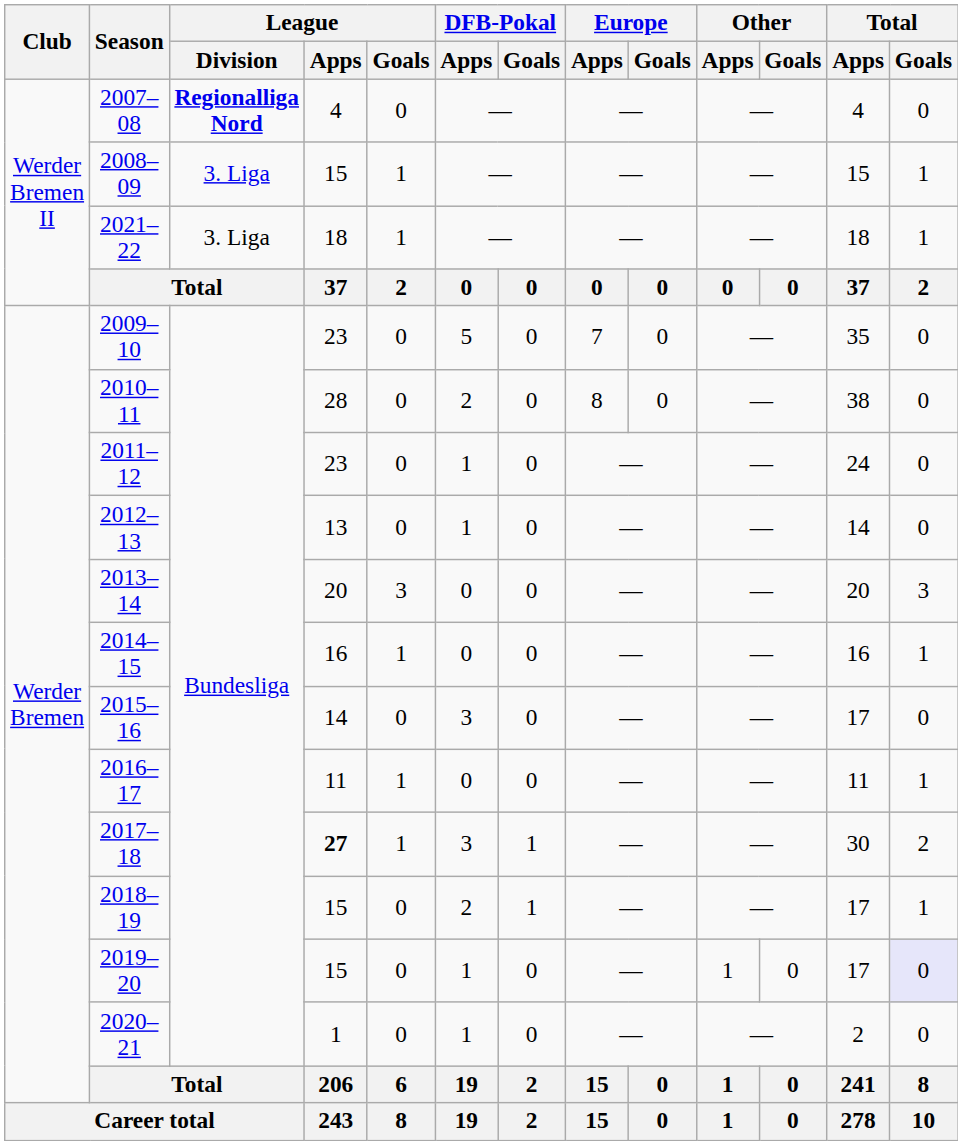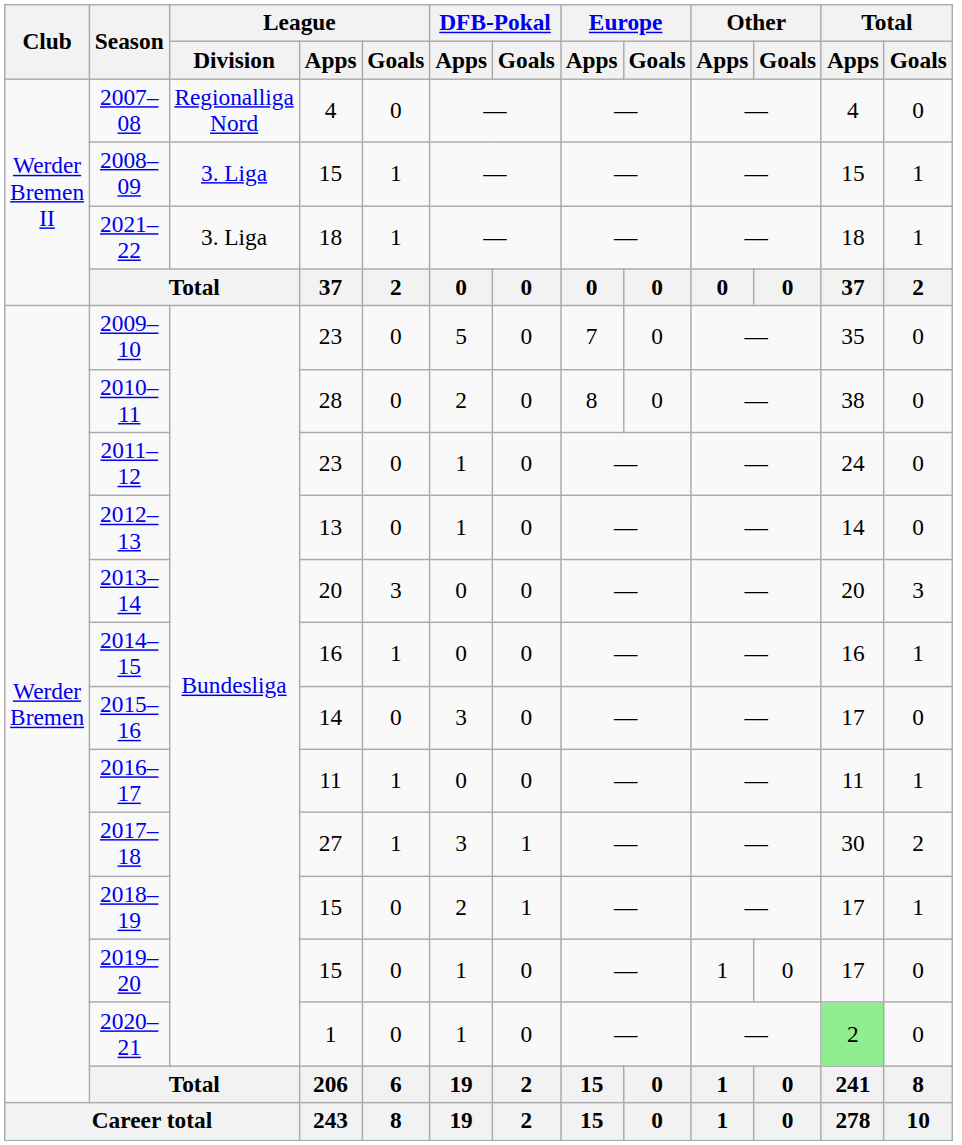2007–08 | League / Division: bold -> normal
2017–18 | League / Apps: bold -> normal
2019–20 | Total / Goals: lavender background -> no background
2020–21 | Total / Apps: no background -> lightgreen background
